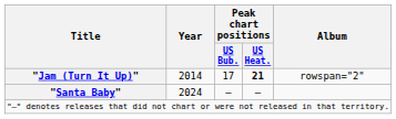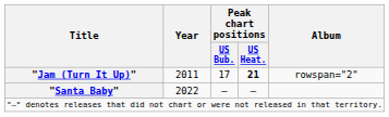"Jam (Turn It Up)" | Year: 2014 -> 2011
"Santa Baby" | Year: 2024 -> 2022
